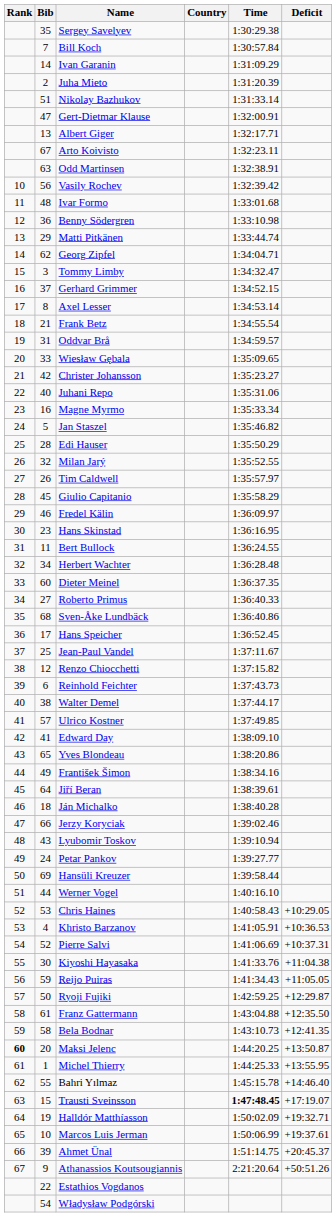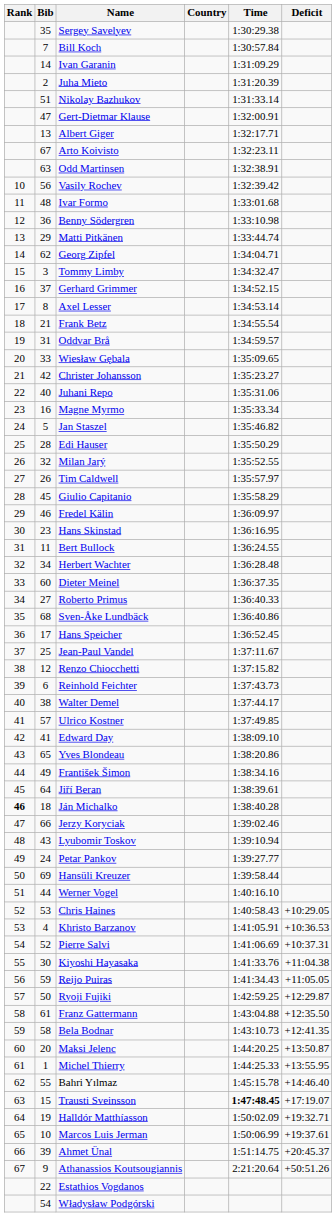Ján Michalko | Rank: normal -> bold
Maksi Jelenc | Rank: bold -> normal
